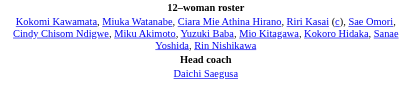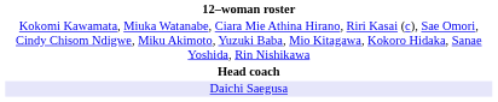row 4 | column 1: no background -> lavender background
